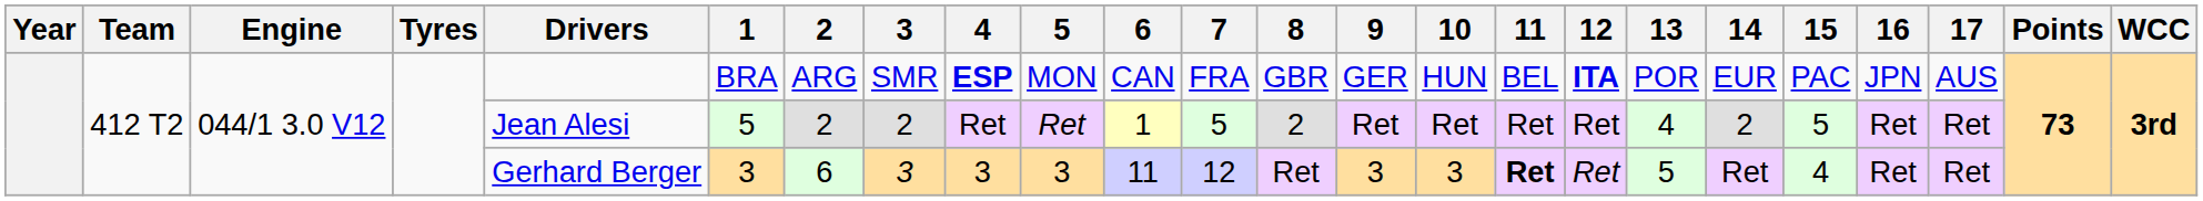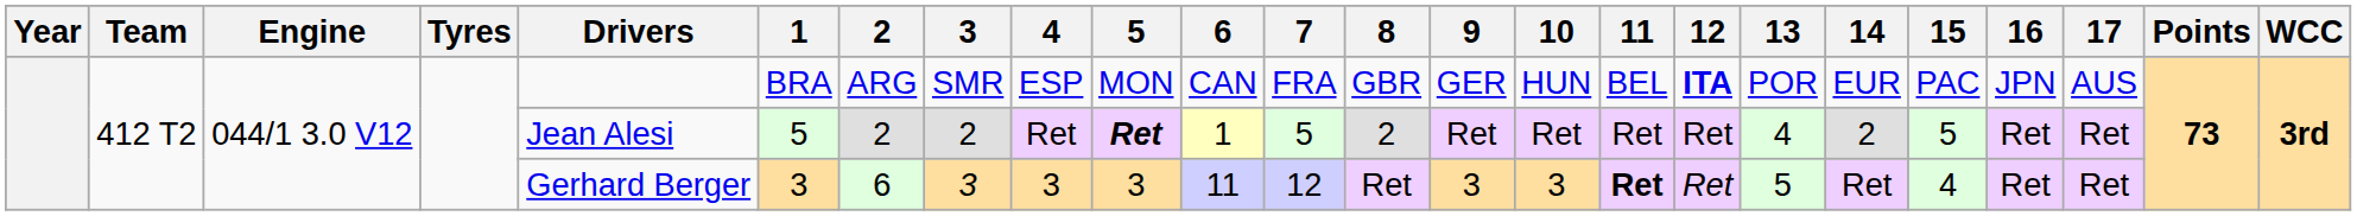row 2 | 4: bold -> normal
row 3 | 5: normal -> bold
